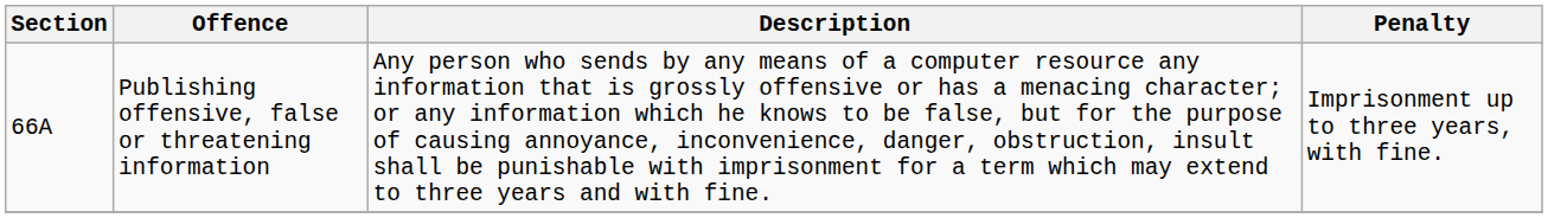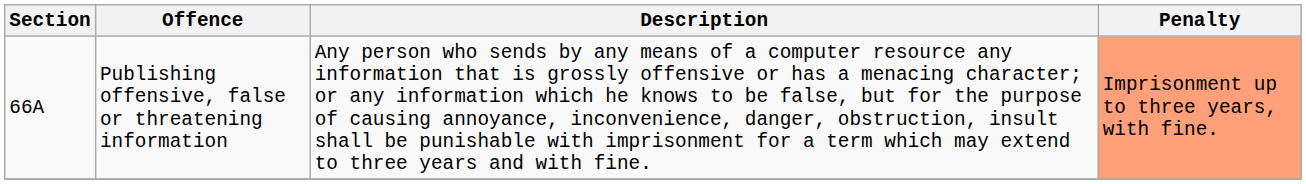Publishing offensive, false or threatening information | Penalty: no background -> lightsalmon background
